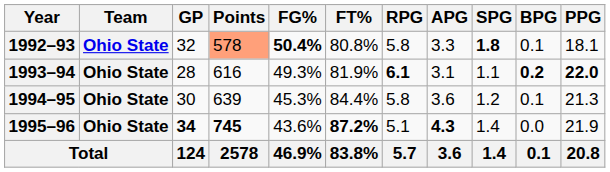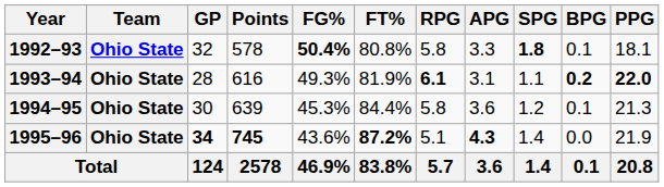1992–93 | Points: lightsalmon background -> no background
